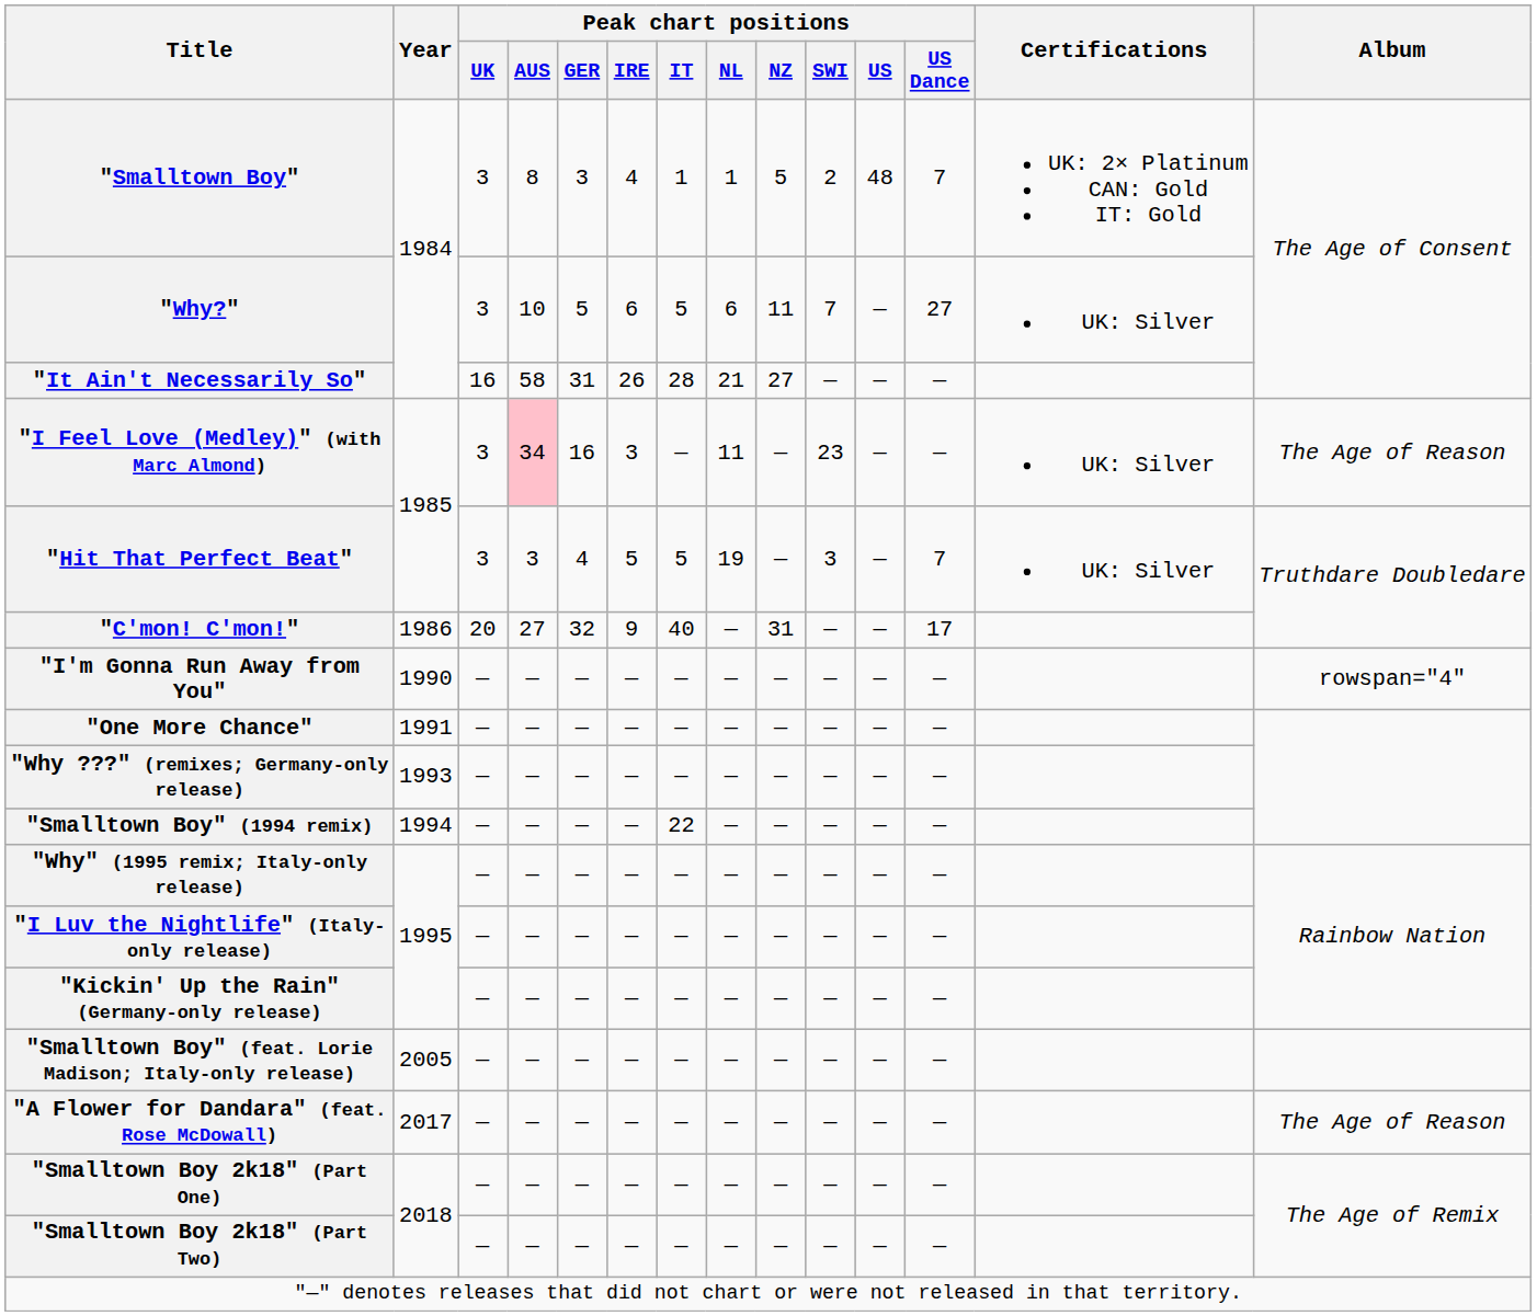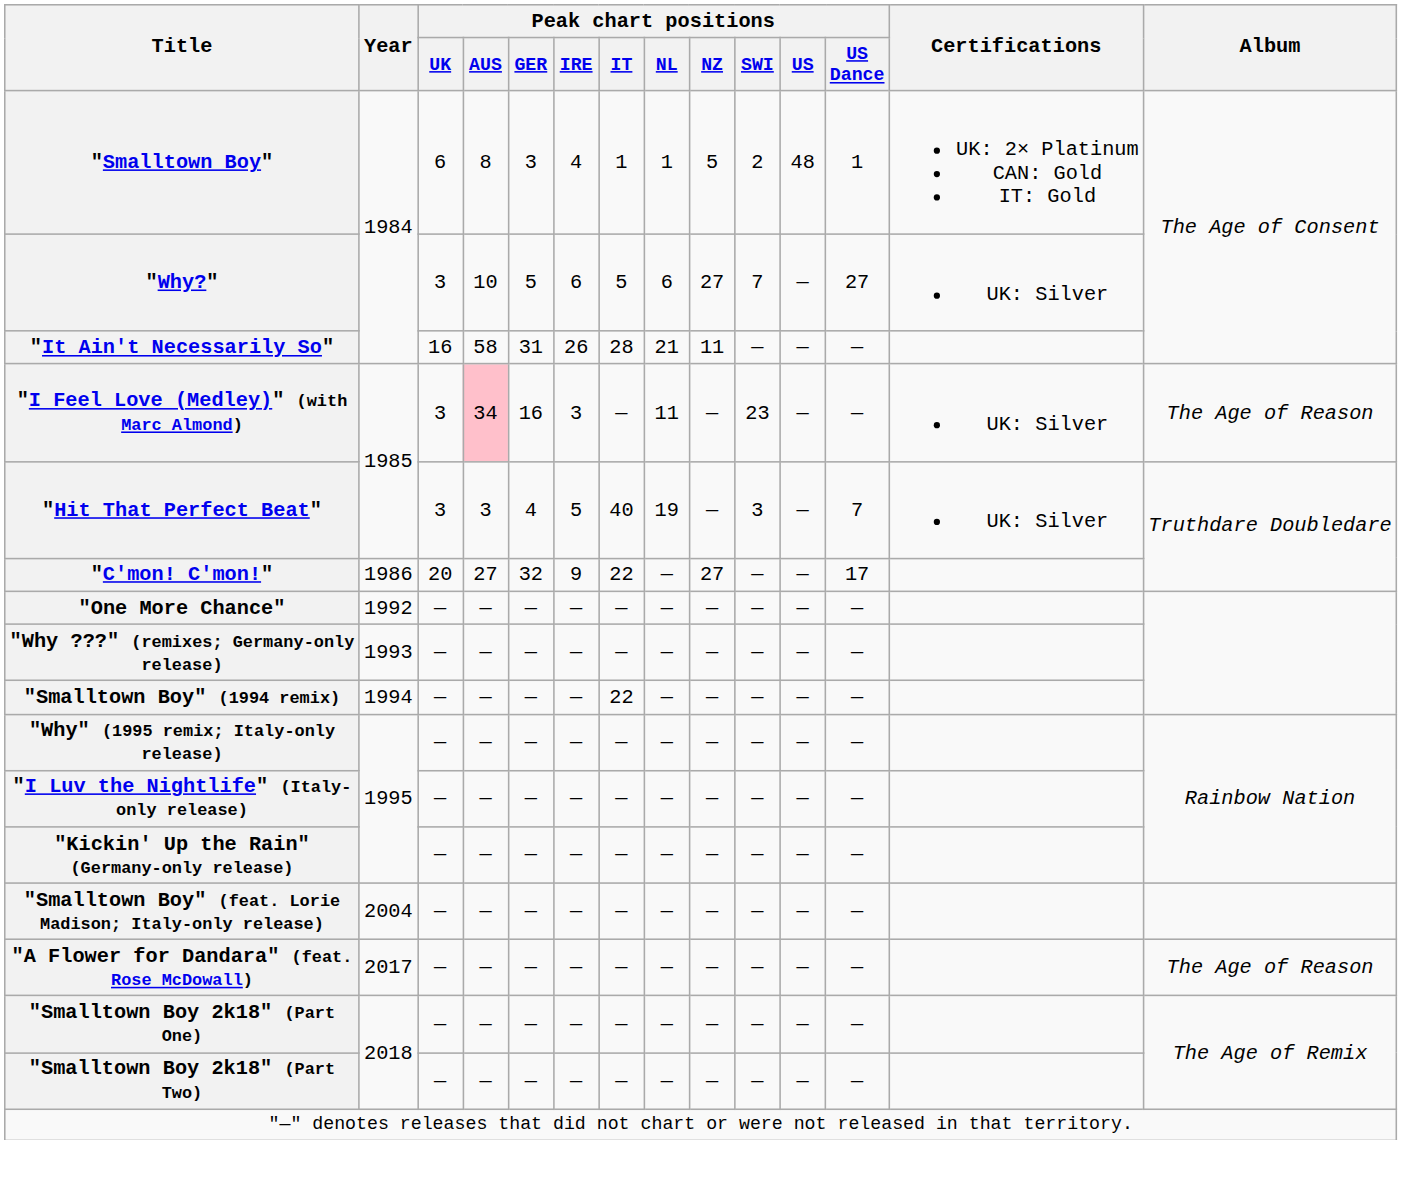"Smalltown Boy" | Peak chart positions / UK: 3 -> 6
"Smalltown Boy" | Peak chart positions / US Dance: 7 -> 1
"Why?" | Peak chart positions / NZ: 11 -> 27
"It Ain't Necessarily So" | Peak chart positions / NZ: 27 -> 11
"Hit That Perfect Beat" | Peak chart positions / IT: 5 -> 40
"C'mon! C'mon!" | Peak chart positions / IT: 40 -> 22
"C'mon! C'mon!" | Peak chart positions / NZ: 31 -> 27
- row: "I'm Gonna Run Away from You" | 1990 | — | — | — | — | — | — | — | — | — | — | rowspan="4"
"One More Chance" | Year: 1991 -> 1992
"Smalltown Boy" (feat. Lorie Madison; Italy-only release) | Year: 2005 -> 2004
